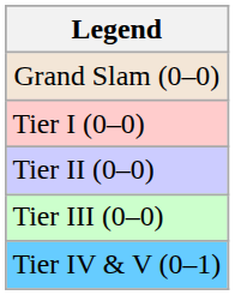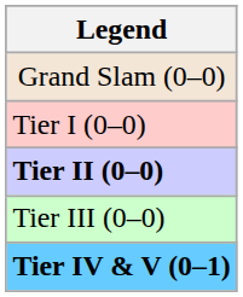Tier II (0–0) | Legend: normal -> bold
Tier IV & V (0–1) | Legend: normal -> bold
